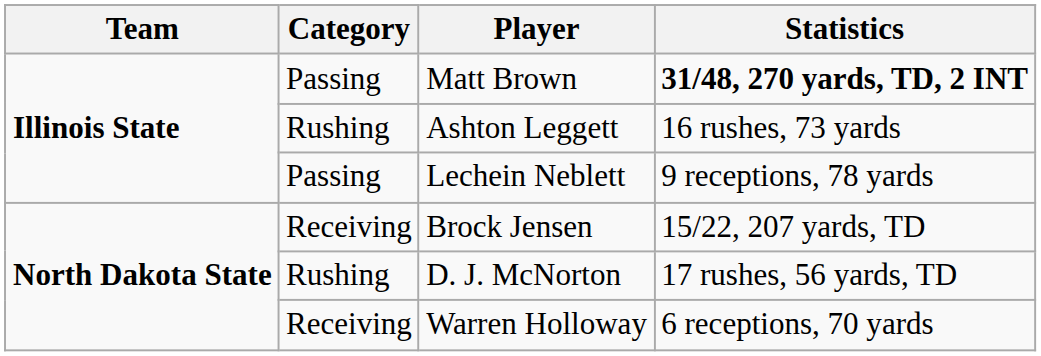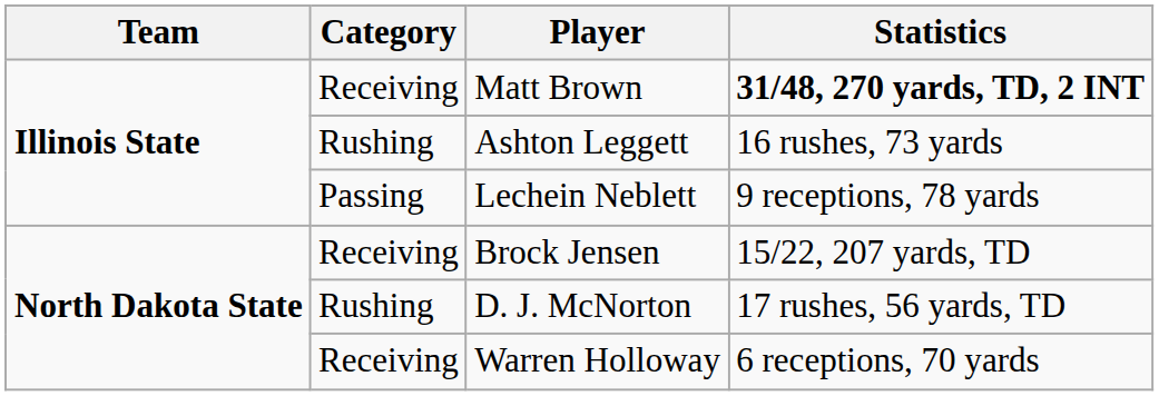Matt Brown | Category: Passing -> Receiving
